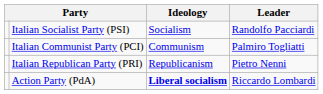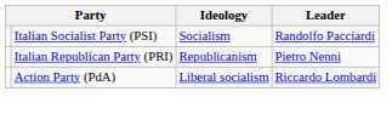- row: Italian Communist Party (PCI) | Communism | Palmiro Togliatti
Action Party (PdA) | Ideology: bold -> normal
